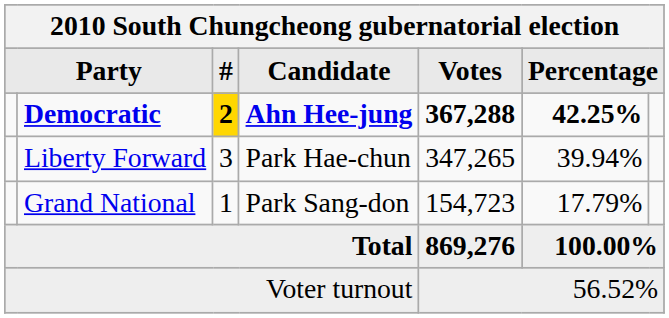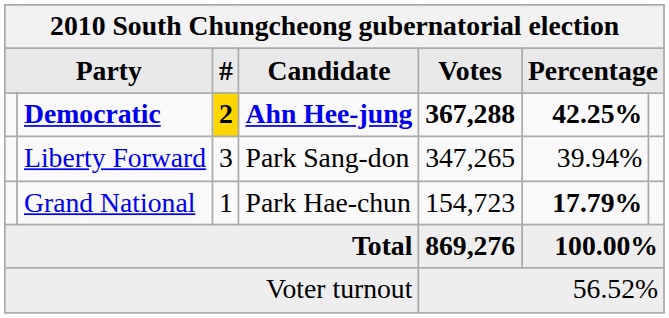Liberty Forward | Candidate: Park Hae-chun -> Park Sang-don
Grand National | Candidate: Park Sang-don -> Park Hae-chun
Grand National | column 6: normal -> bold
